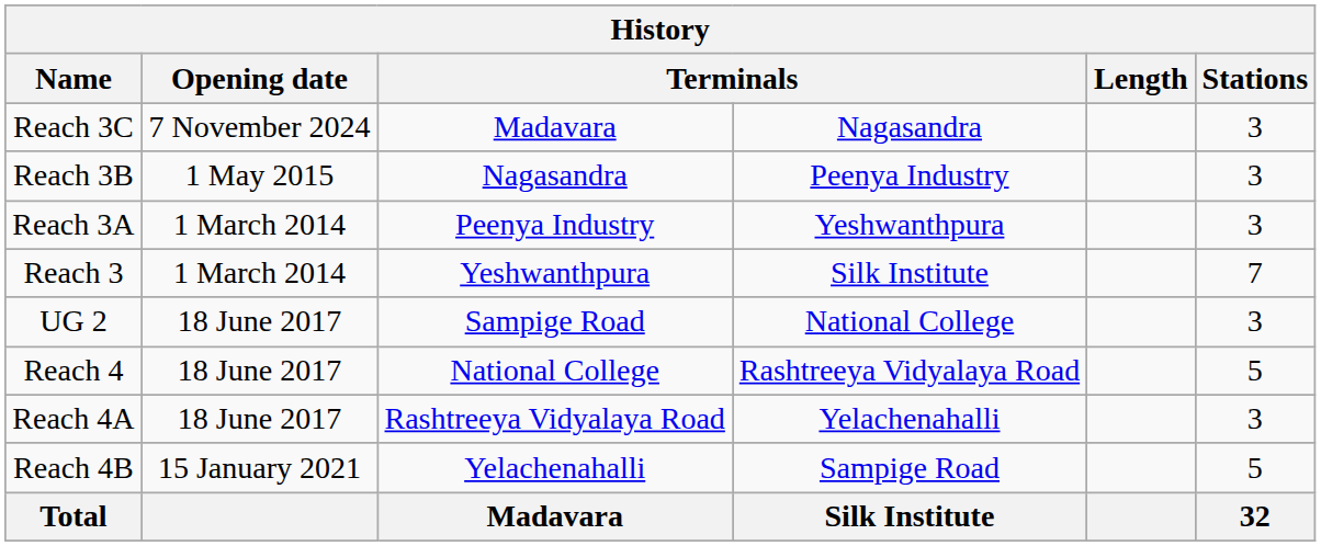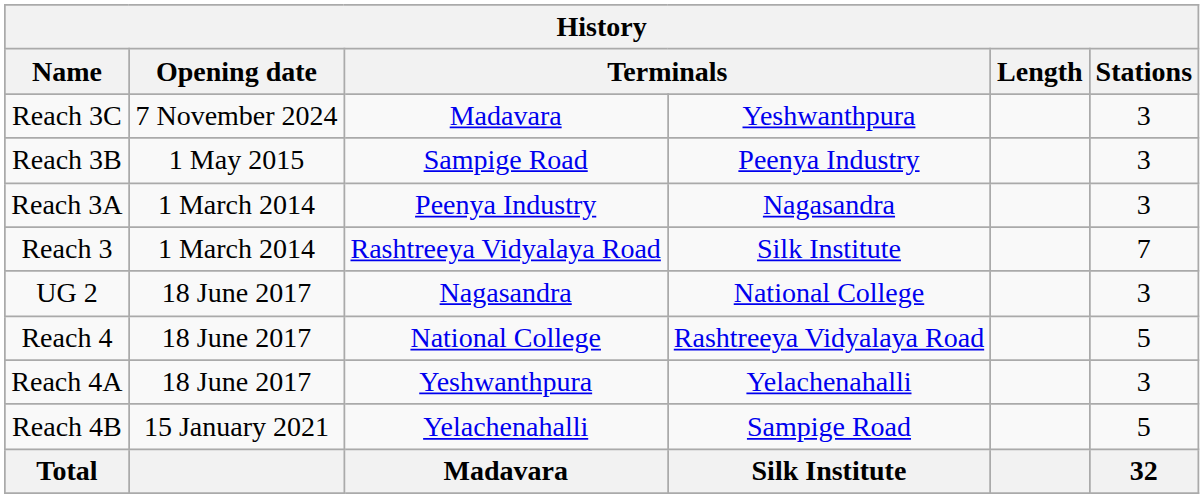Reach 3C | column 4: Nagasandra -> Yeshwanthpura
Reach 3B | column 3: Nagasandra -> Sampige Road
Reach 3A | column 4: Yeshwanthpura -> Nagasandra
Reach 3 | column 3: Yeshwanthpura -> Rashtreeya Vidyalaya Road
UG 2 | column 3: Sampige Road -> Nagasandra
Reach 4A | column 3: Rashtreeya Vidyalaya Road -> Yeshwanthpura
